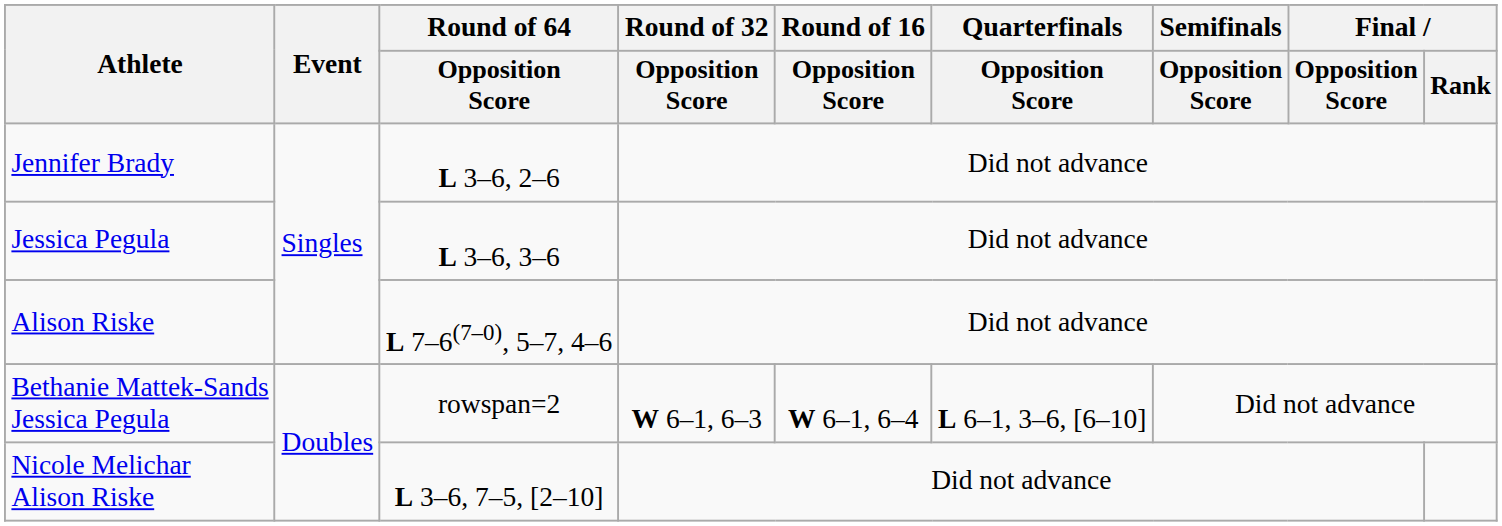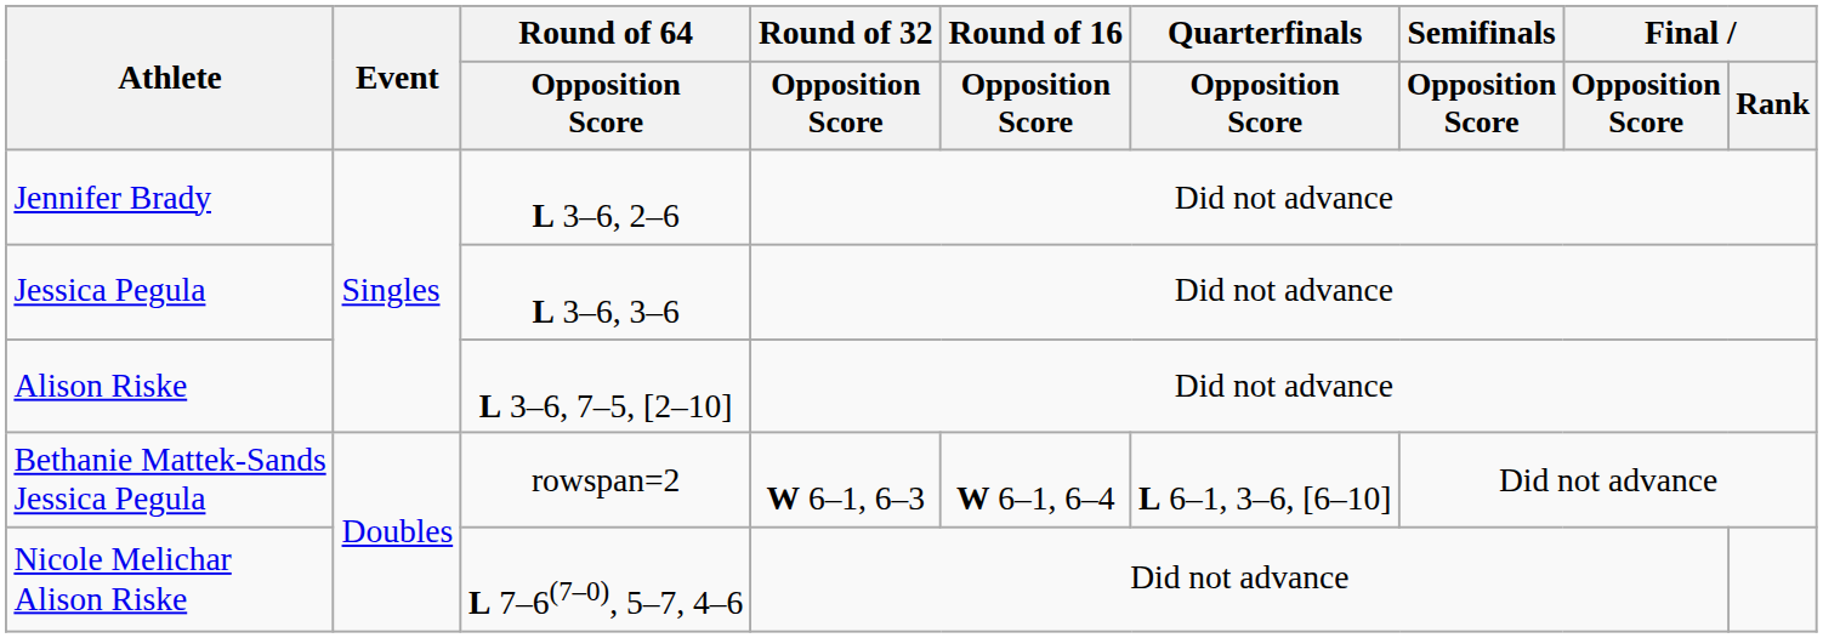Alison Riske | Round of 64 / Opposition Score: L 7–6(7–0), 5–7, 4–6 -> L 3–6, 7–5, [2–10]
Nicole Melichar Alison Riske | Round of 64 / Opposition Score: L 3–6, 7–5, [2–10] -> L 7–6(7–0), 5–7, 4–6
